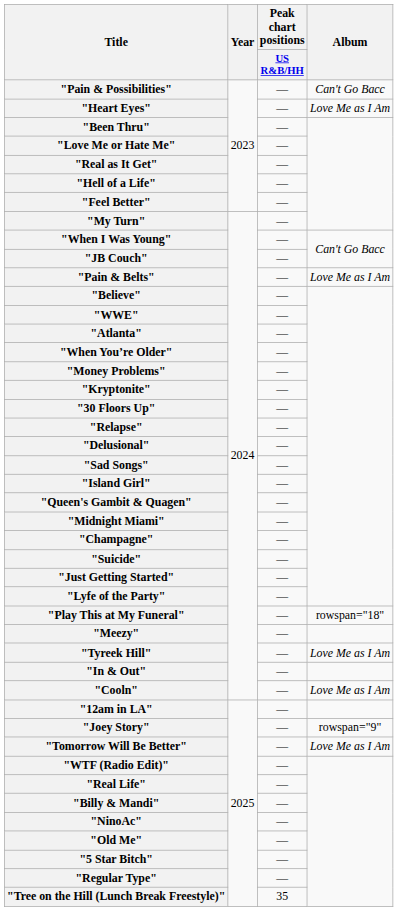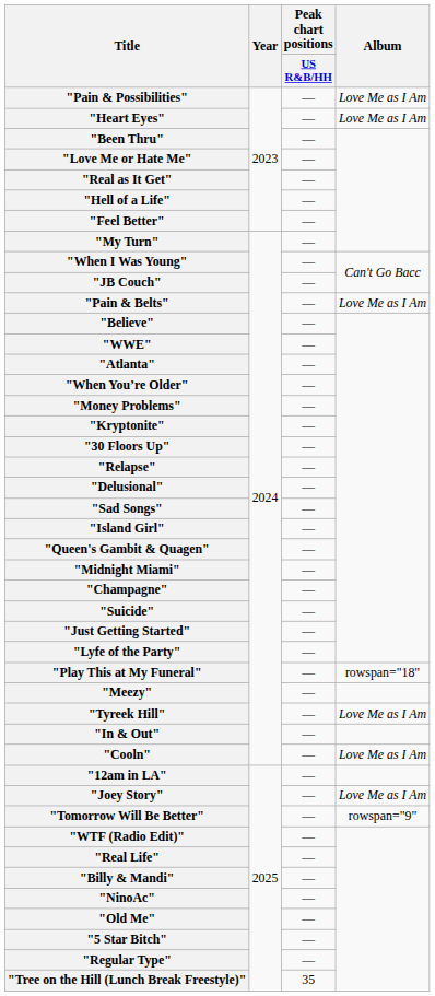"Pain & Possibilities" | Album: Can't Go Bacc -> Love Me as I Am
"Joey Story" | Album: rowspan="9" -> Love Me as I Am
"Tomorrow Will Be Better" | Album: Love Me as I Am -> rowspan="9"
